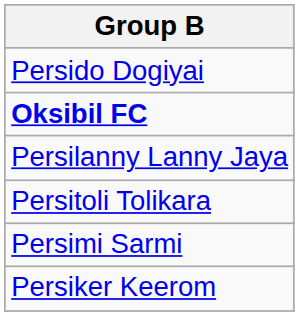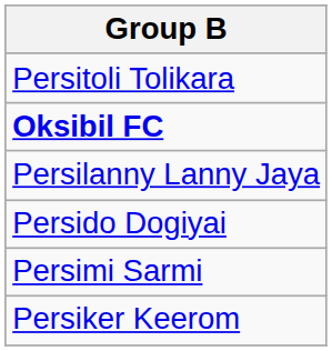row 2 | column 1: Persido Dogiyai -> Persitoli Tolikara
row 5 | column 1: Persitoli Tolikara -> Persido Dogiyai
